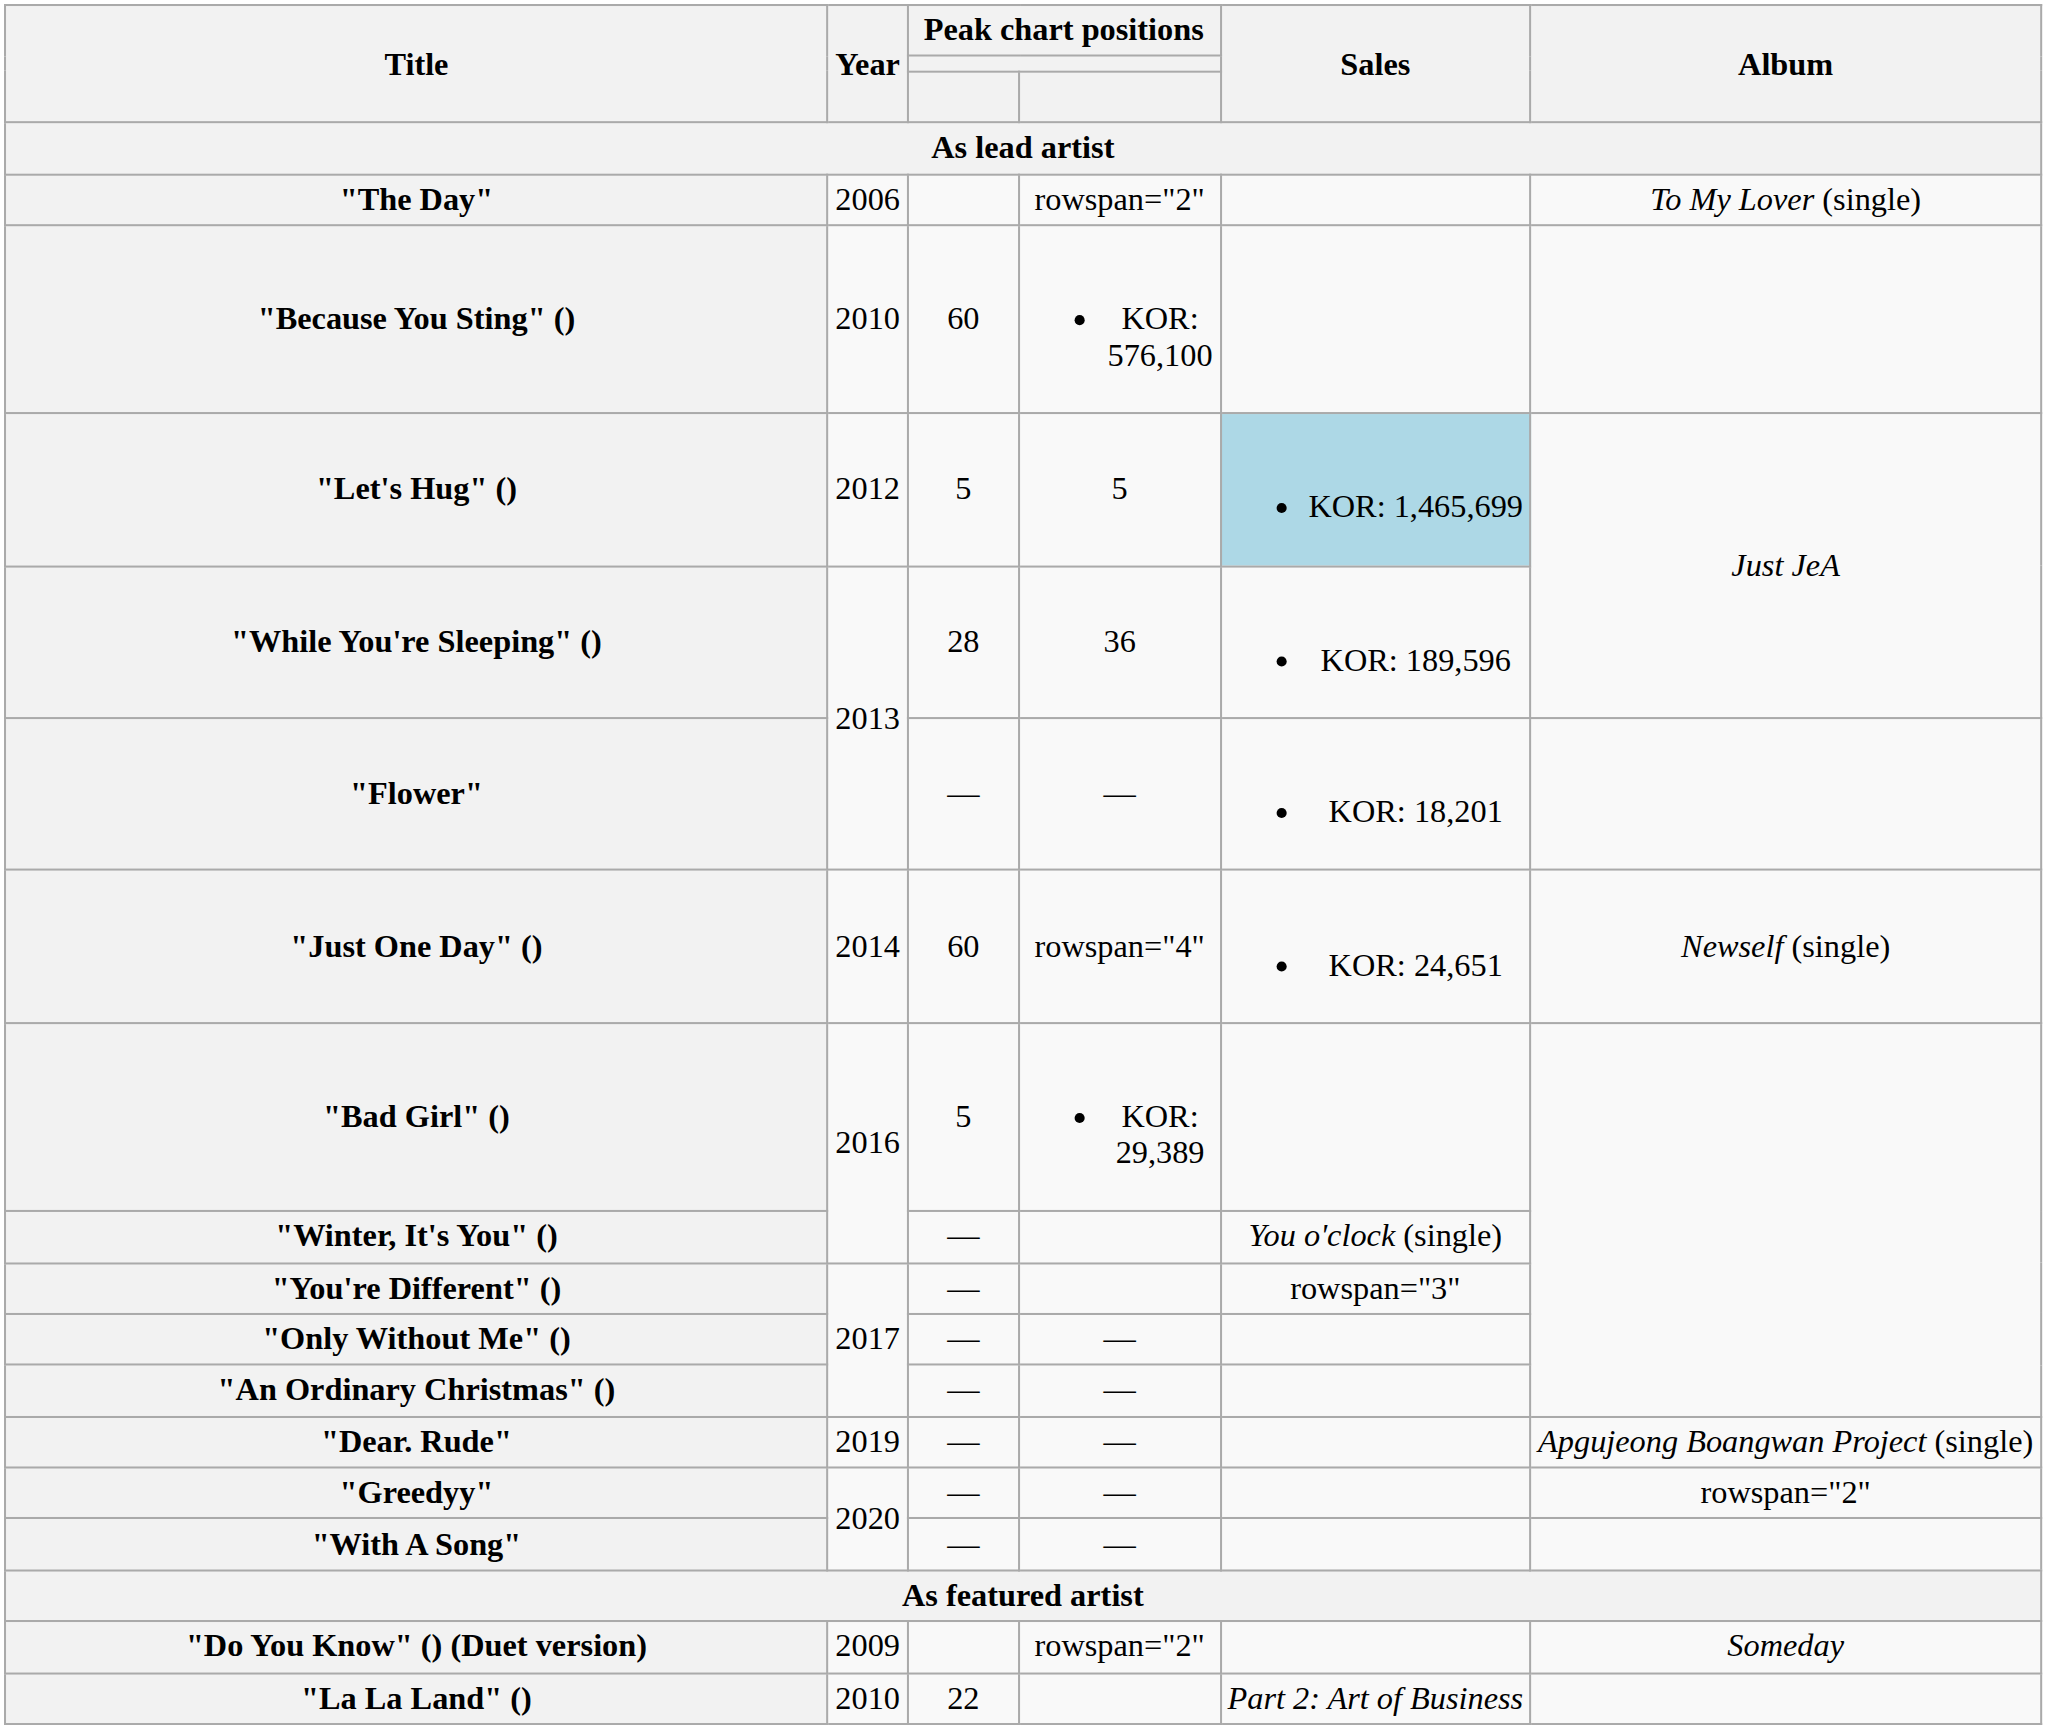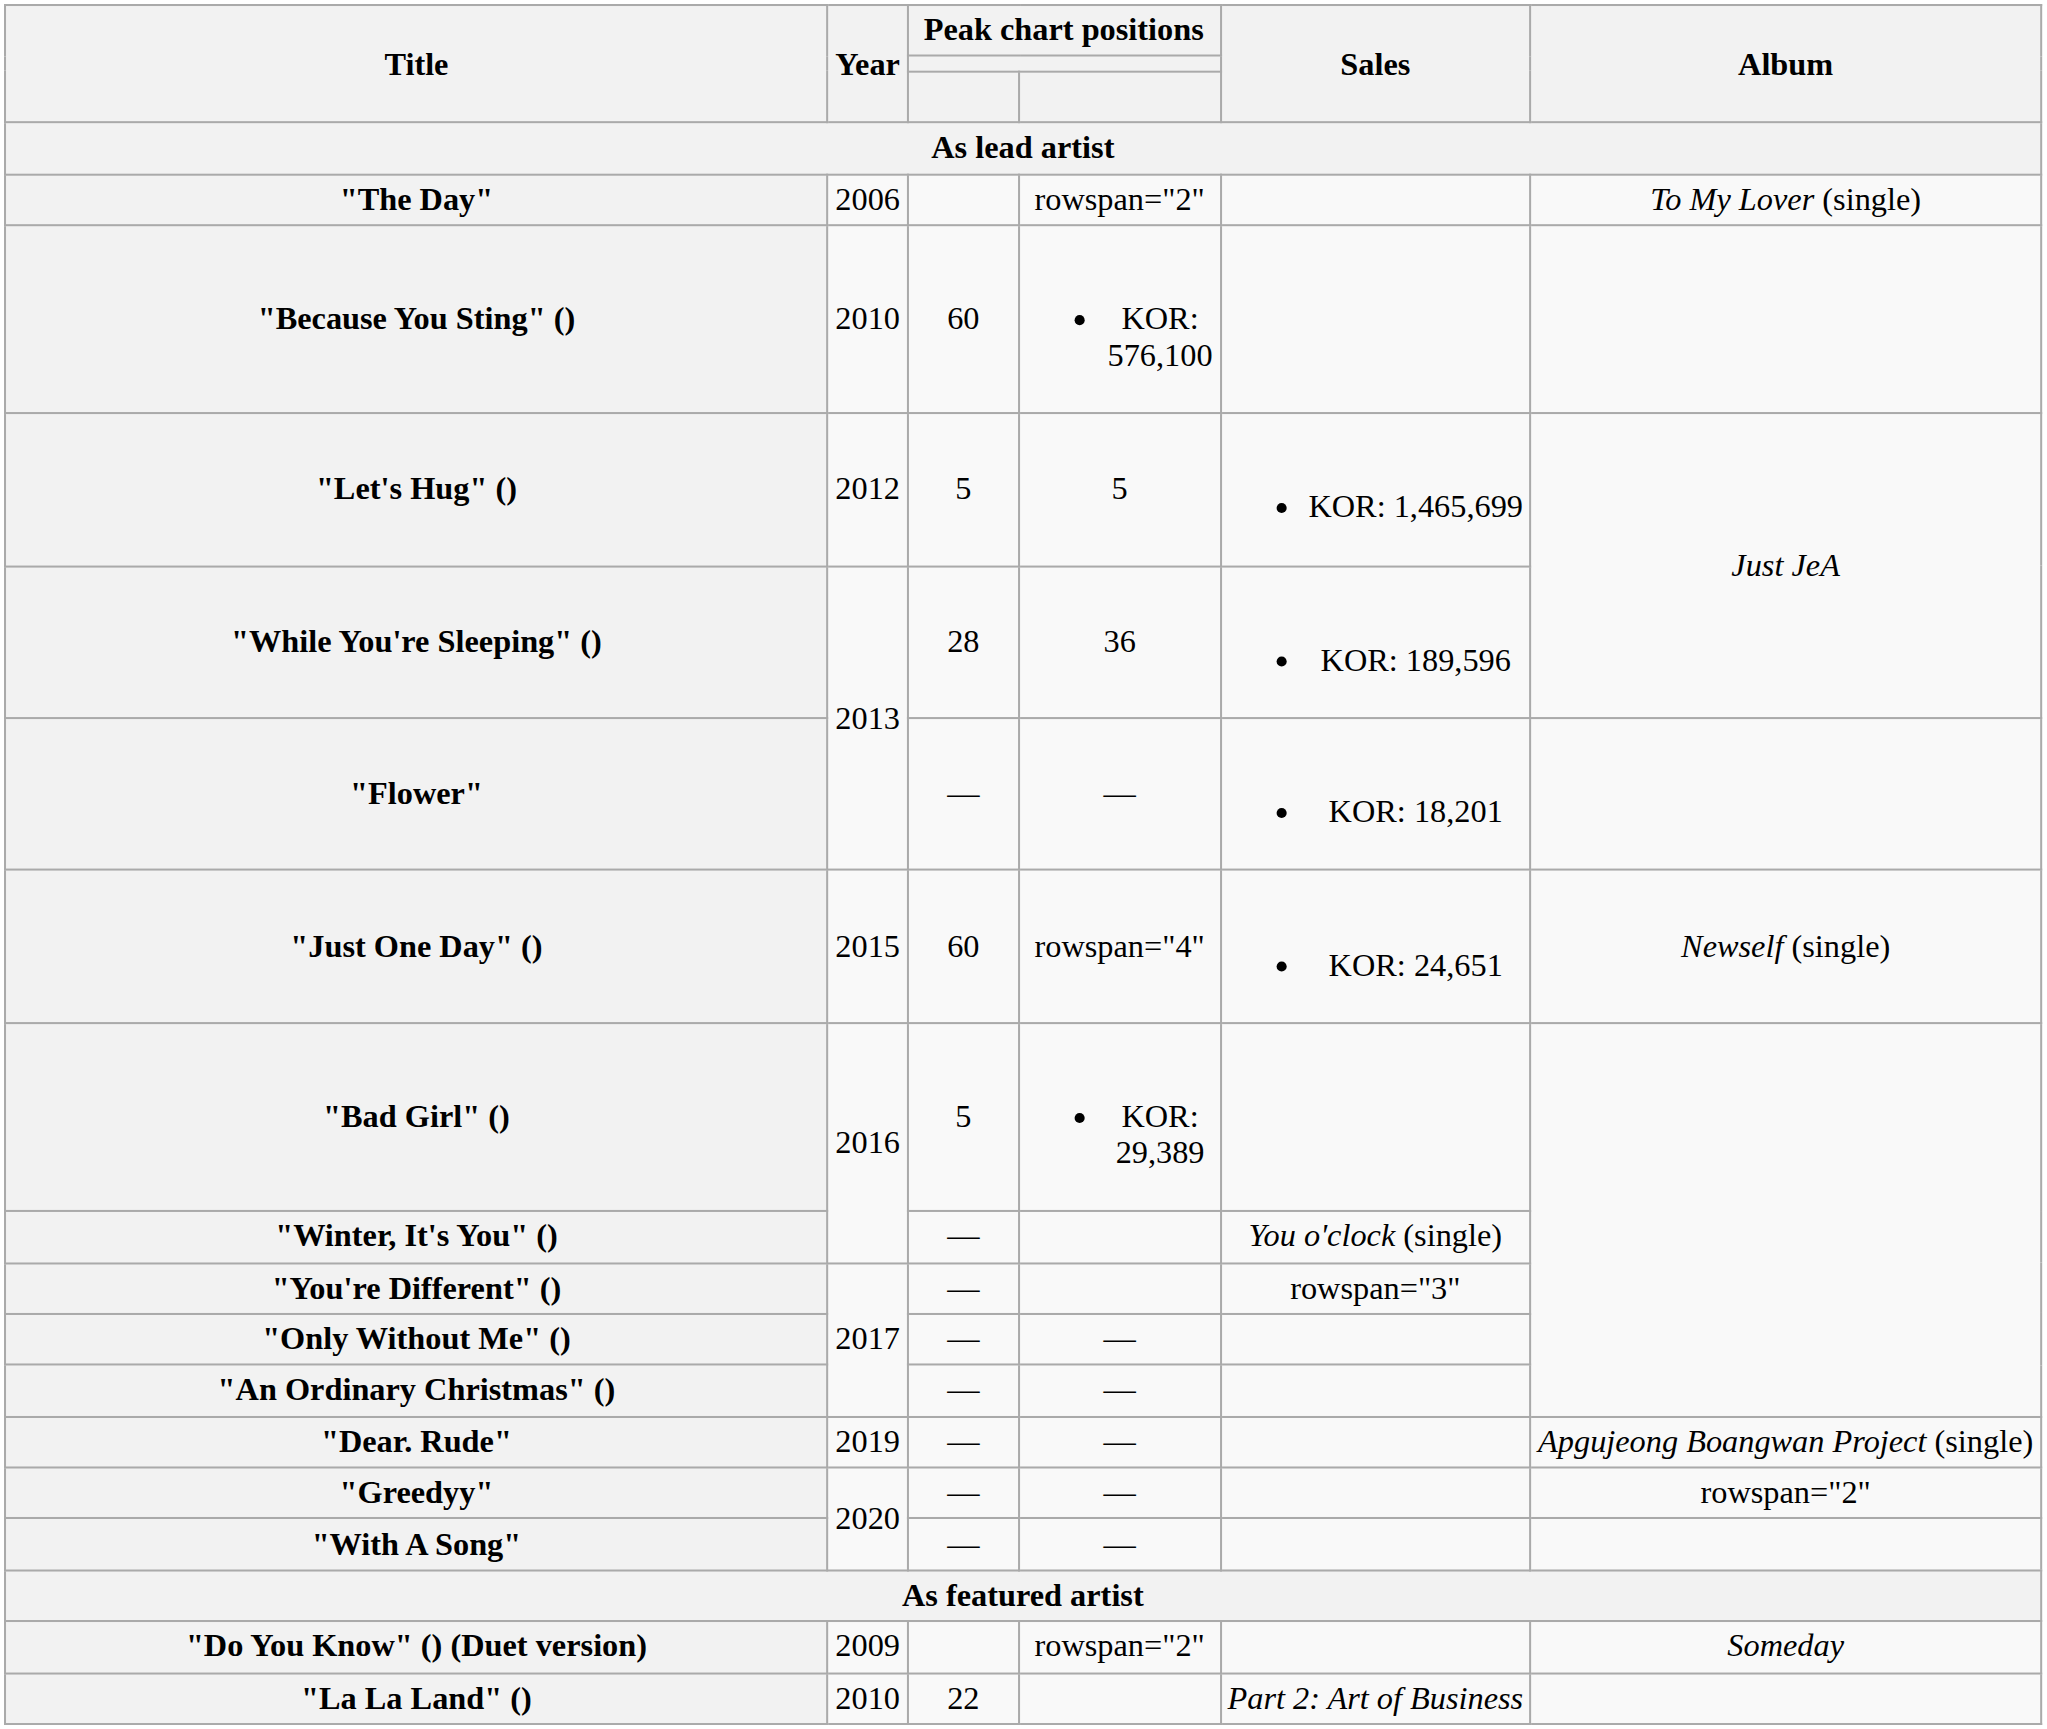"Let's Hug" () | Sales: lightblue background -> no background
"Just One Day" () | Year: 2014 -> 2015
